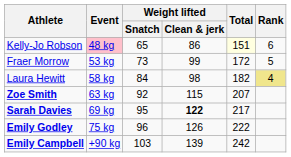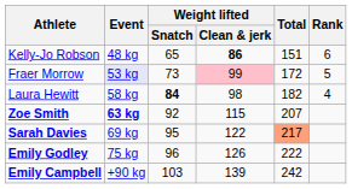Kelly-Jo Robson | Event: pink background -> no background
Kelly-Jo Robson | Weight lifted / Clean & jerk: normal -> bold
Kelly-Jo Robson | Total: lightyellow background -> no background
Fraer Morrow | Event: no background -> lavender background
Fraer Morrow | Weight lifted / Clean & jerk: no background -> pink background
Laura Hewitt | Weight lifted / Snatch: normal -> bold
Laura Hewitt | Rank: khaki background -> no background
Zoe Smith | Event: normal -> bold
Sarah Davies | Weight lifted / Clean & jerk: bold -> normal
Sarah Davies | Total: no background -> lightsalmon background
